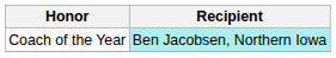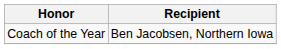Coach of the Year | Recipient: paleturquoise background -> no background
